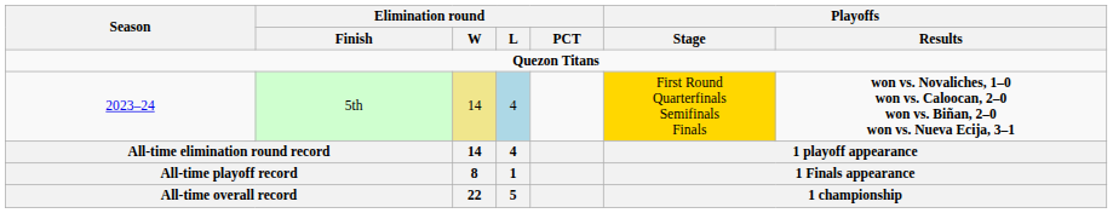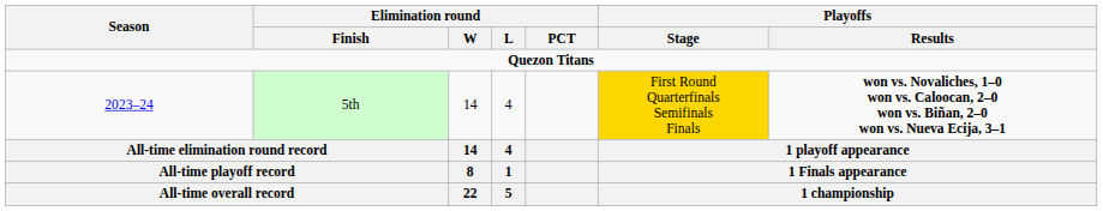2023–24 | Elimination round / W: khaki background -> no background
2023–24 | Elimination round / L: lightblue background -> no background
